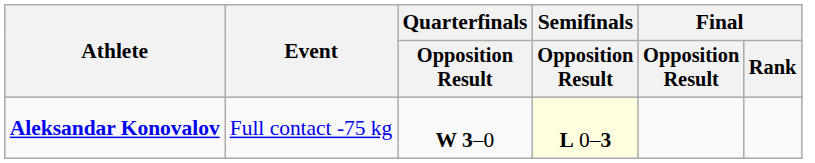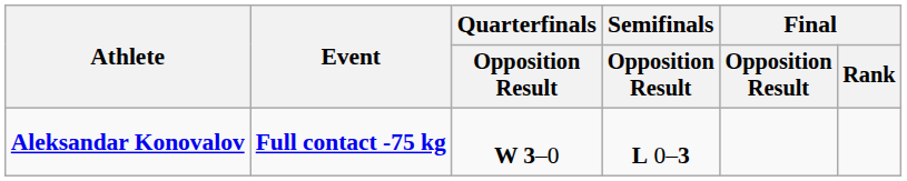Aleksandar Konovalov | Event: normal -> bold
Aleksandar Konovalov | Semifinals / Opposition Result: lightyellow background -> no background
